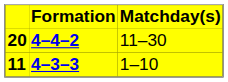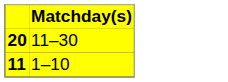- column: Formation | 4–4–2 | 4–3–3
